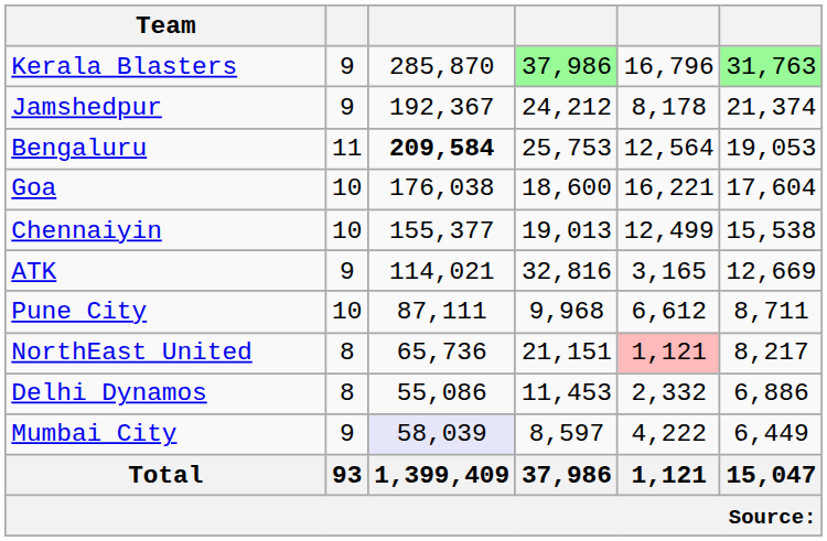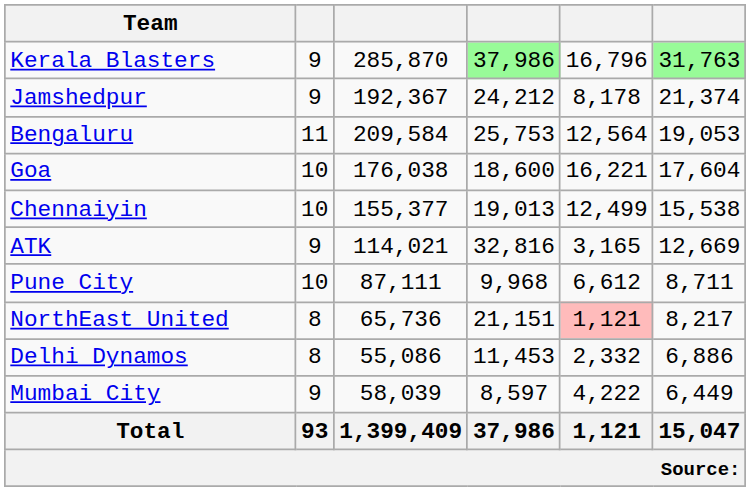Bengaluru | column 3: bold -> normal
Mumbai City | column 3: lavender background -> no background
